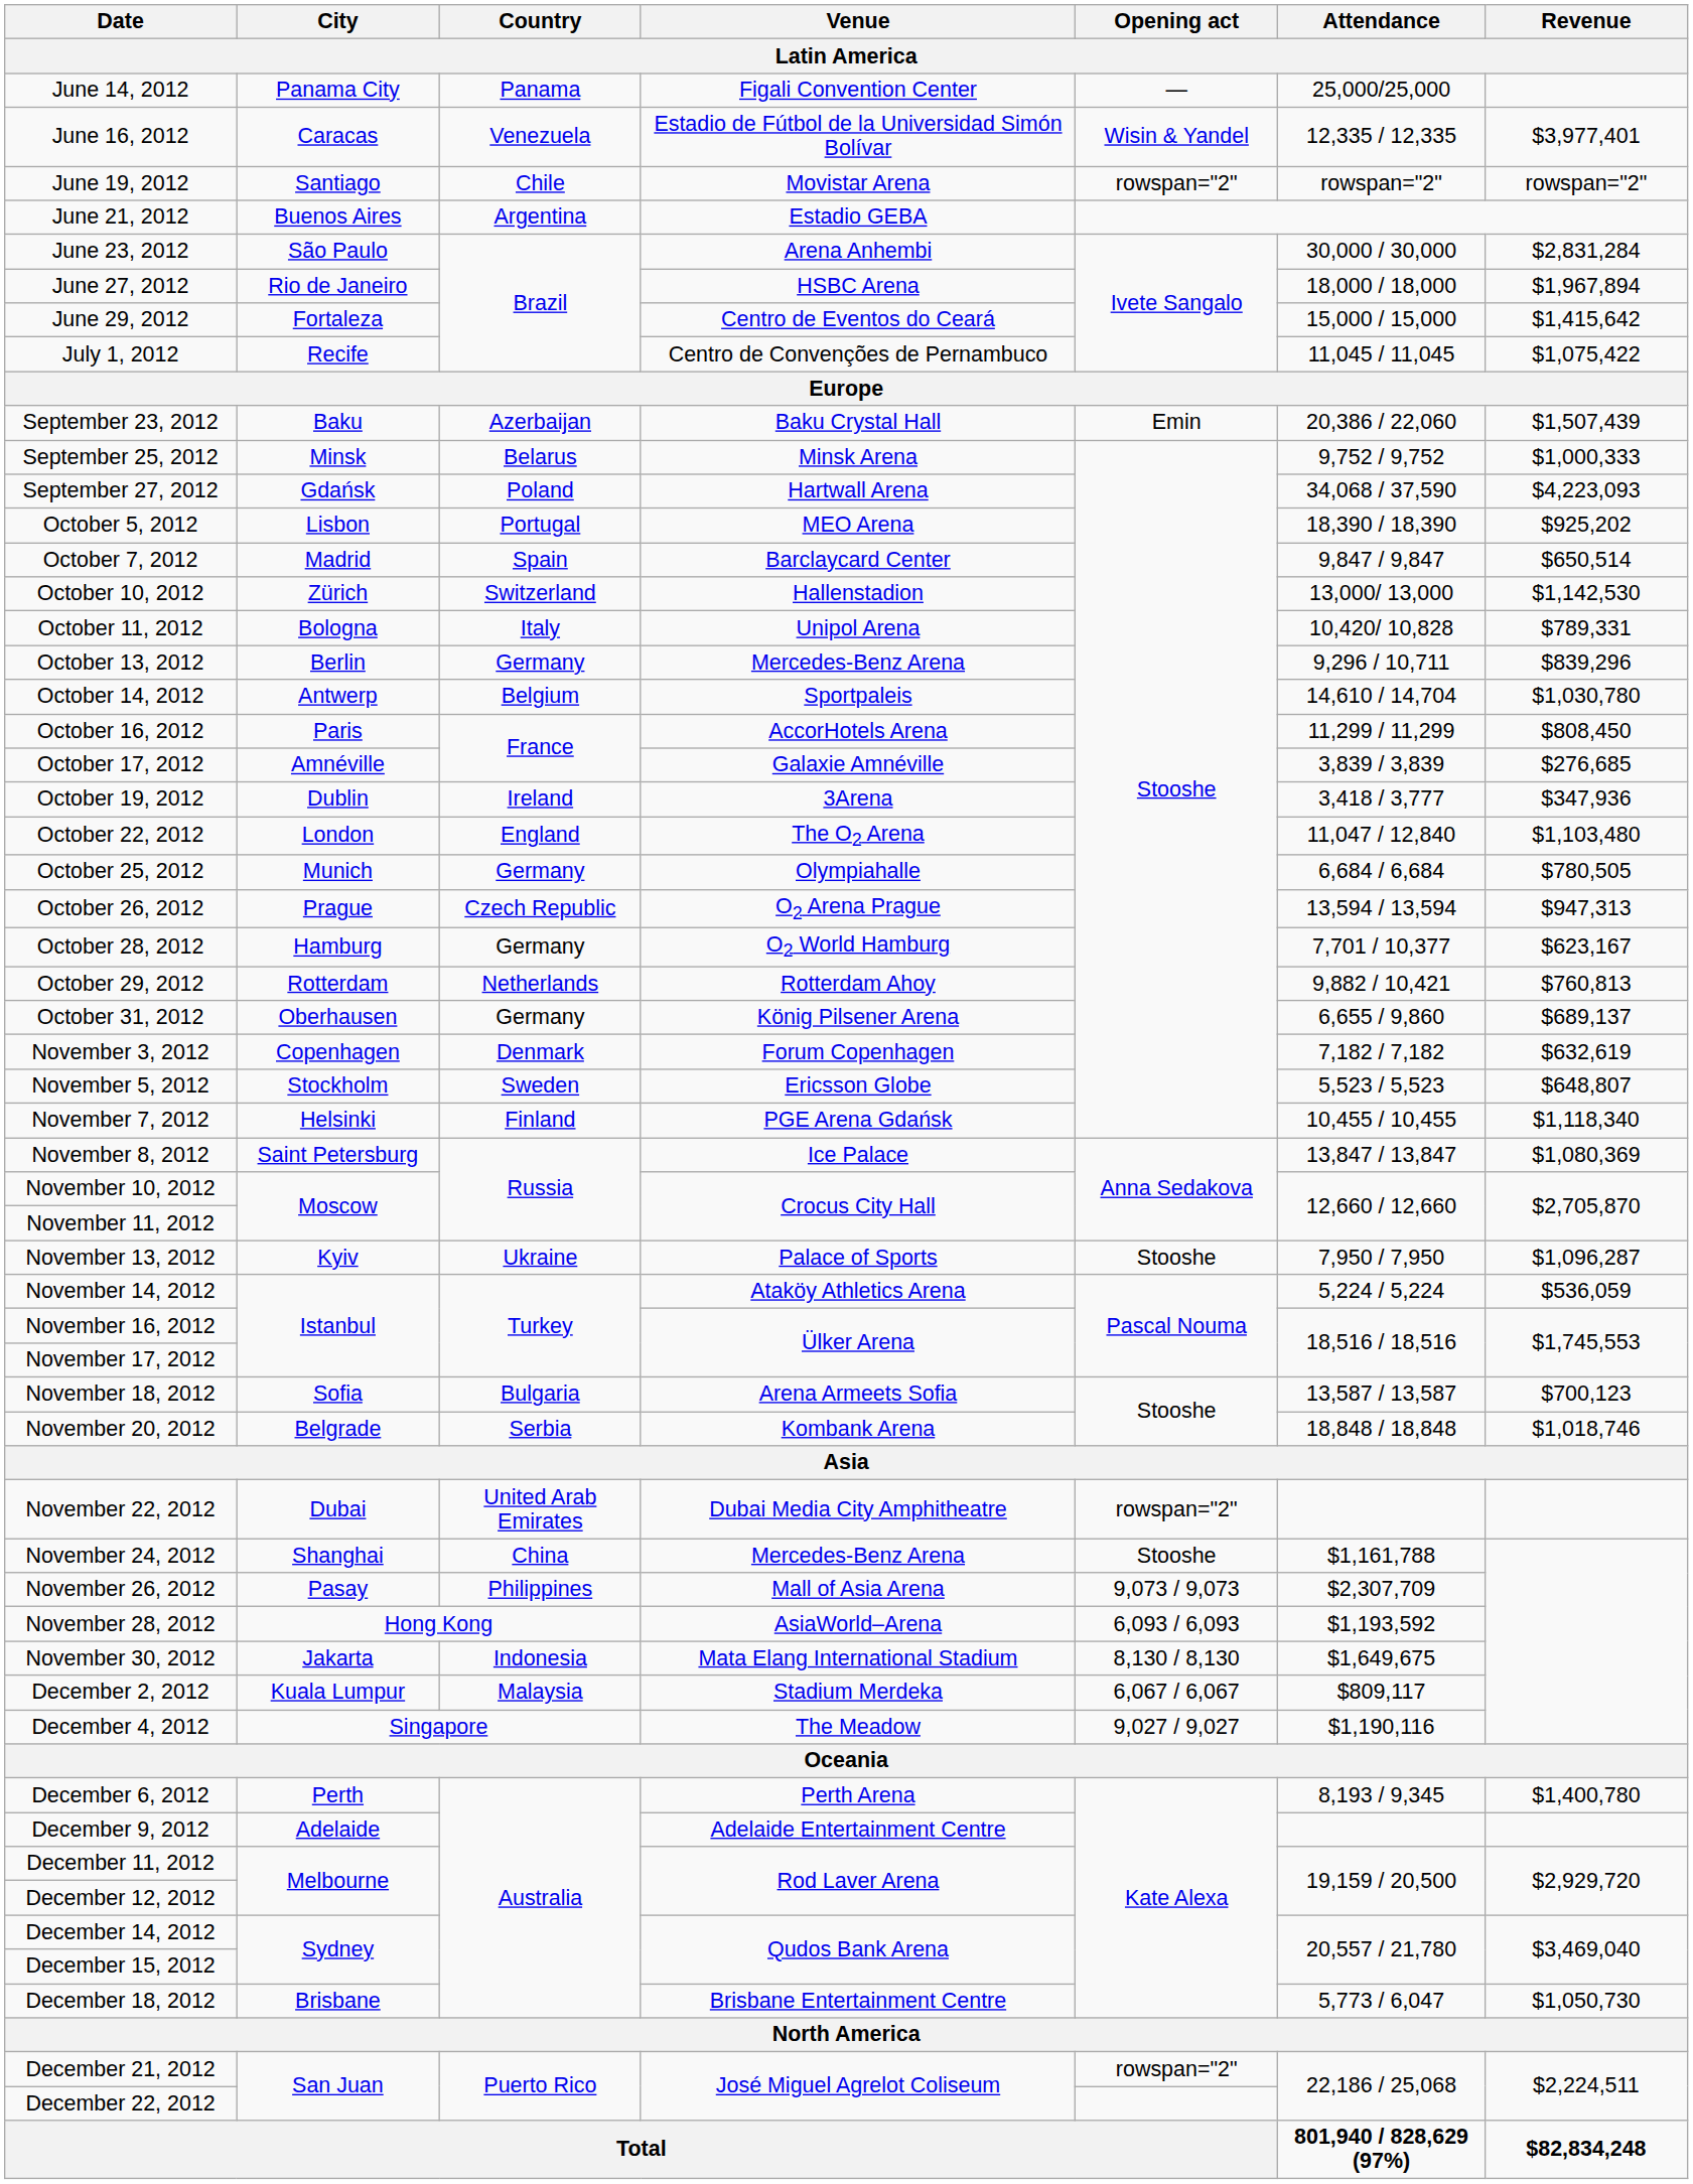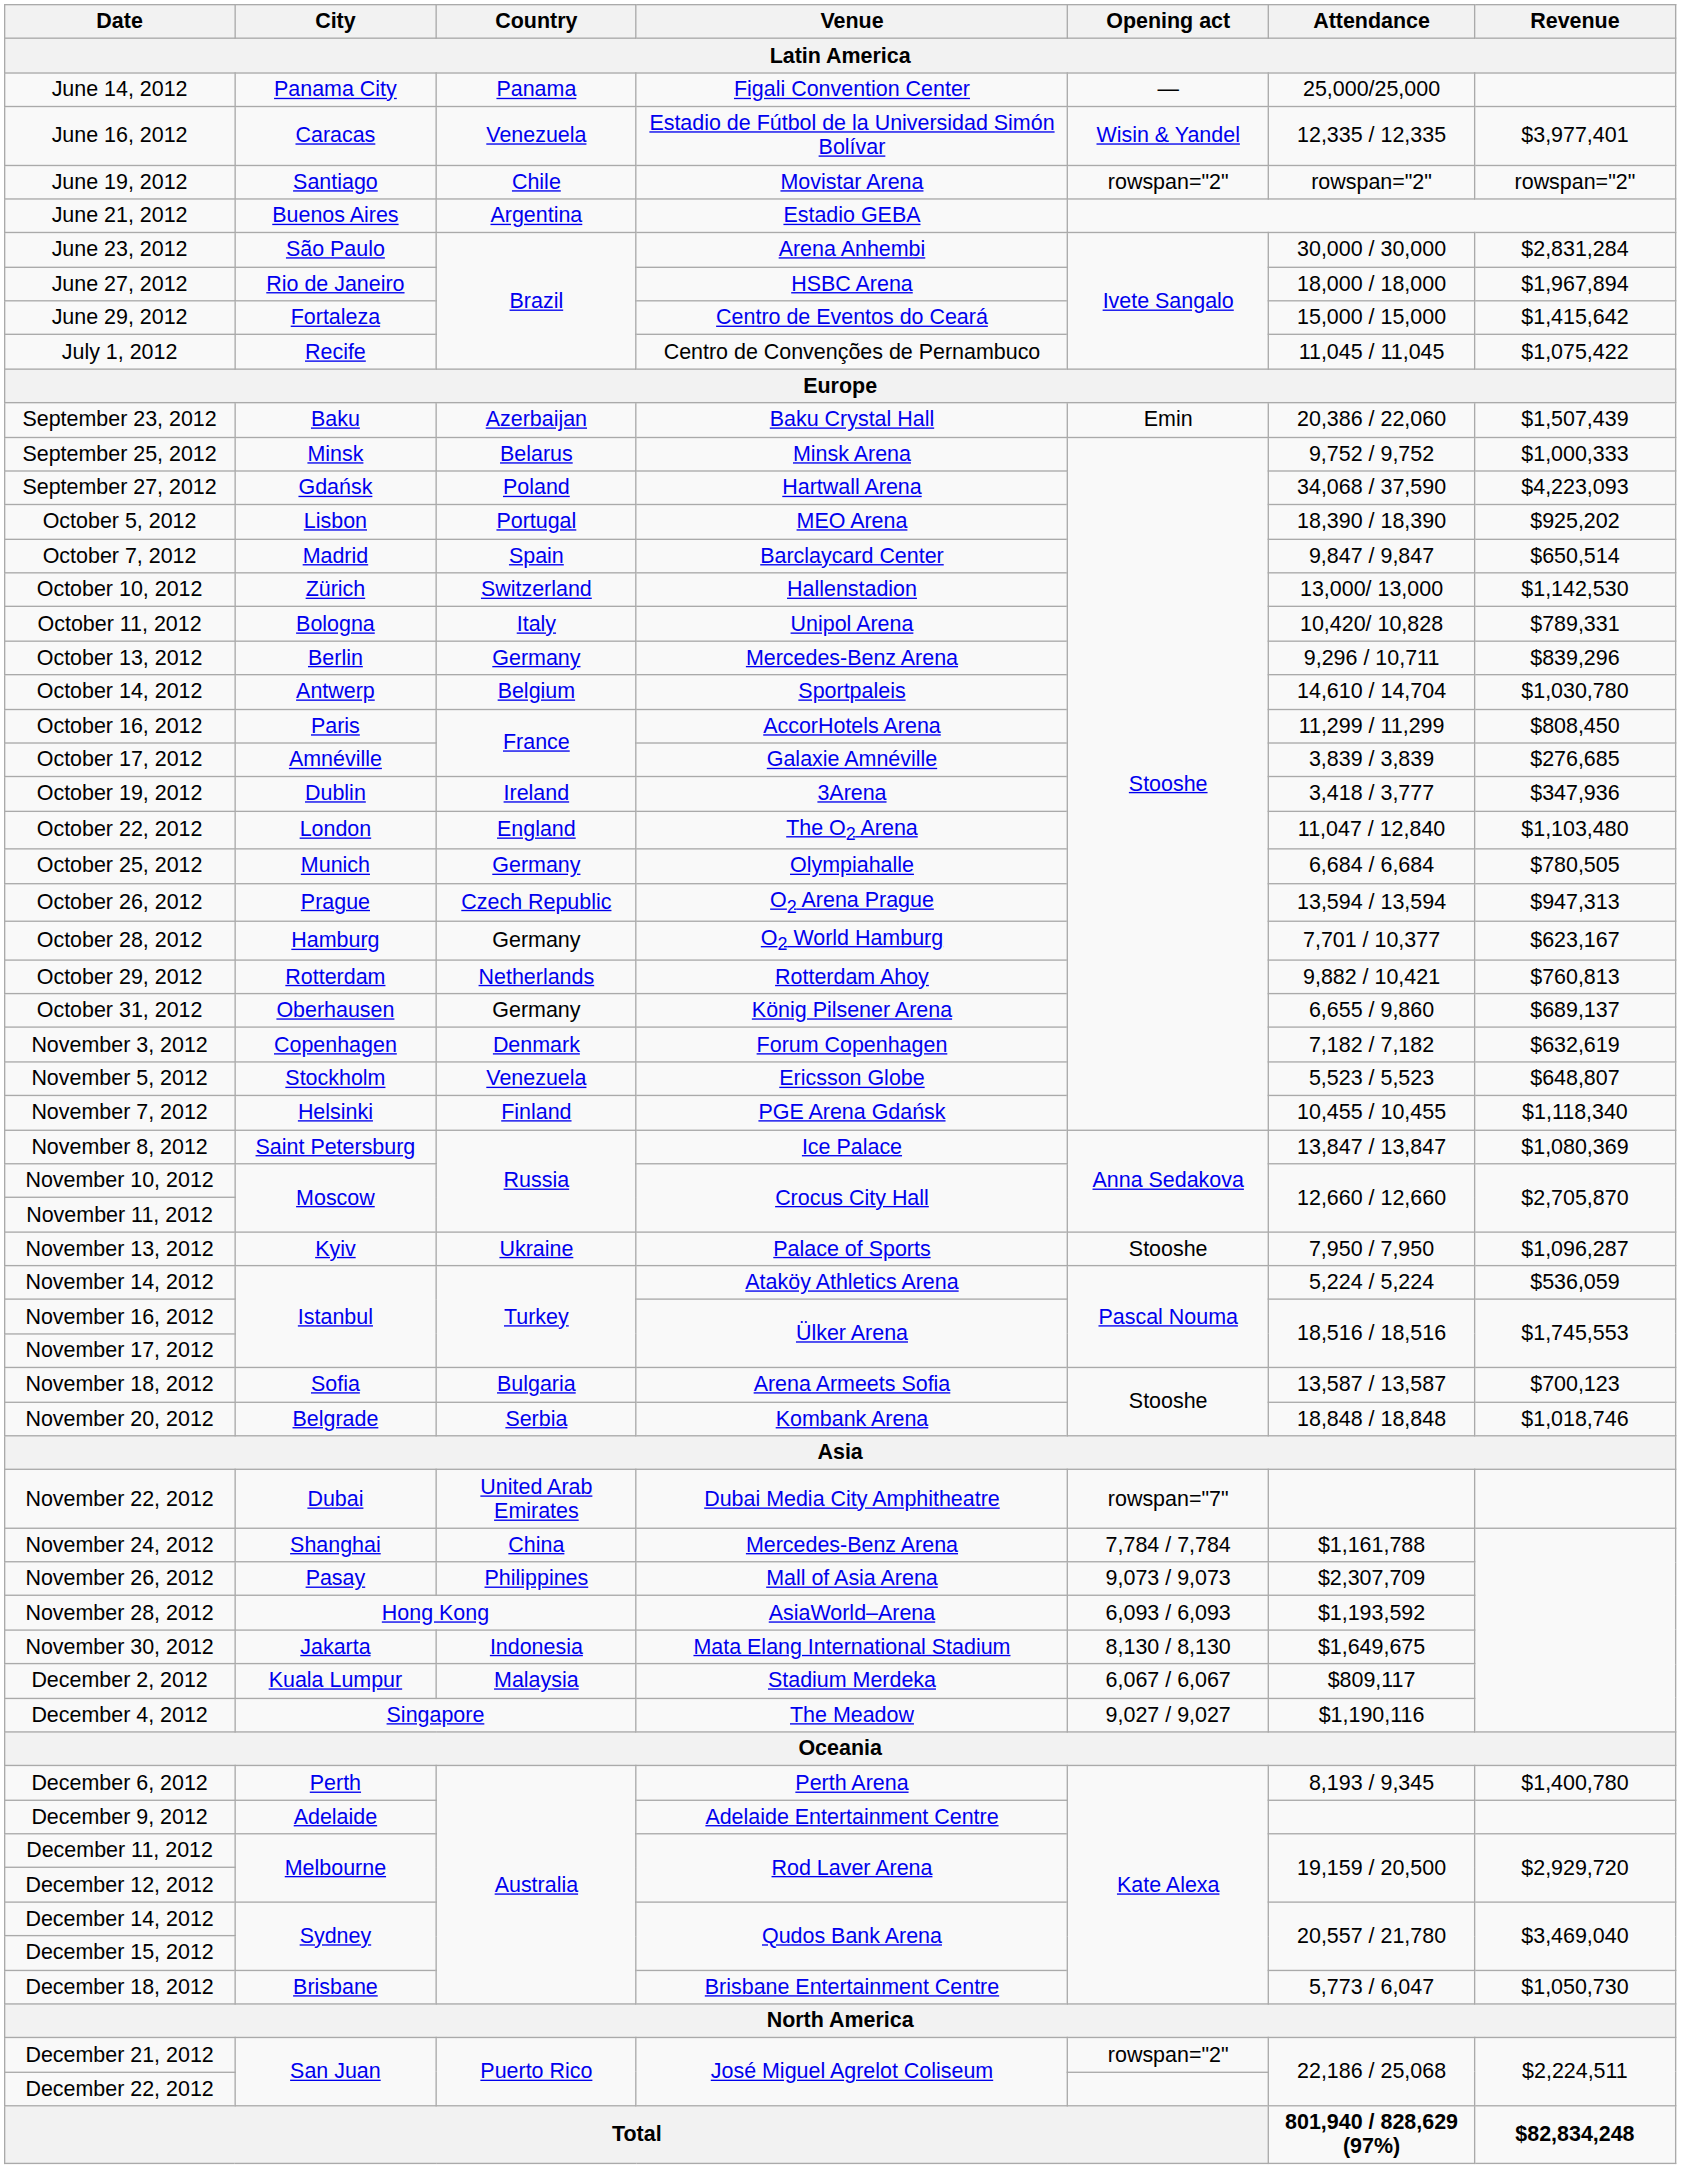November 5, 2012 | Country: Sweden -> Venezuela
November 22, 2012 | Opening act: rowspan="2" -> rowspan="7"
November 24, 2012 | Opening act: Stooshe -> 7,784 / 7,784
